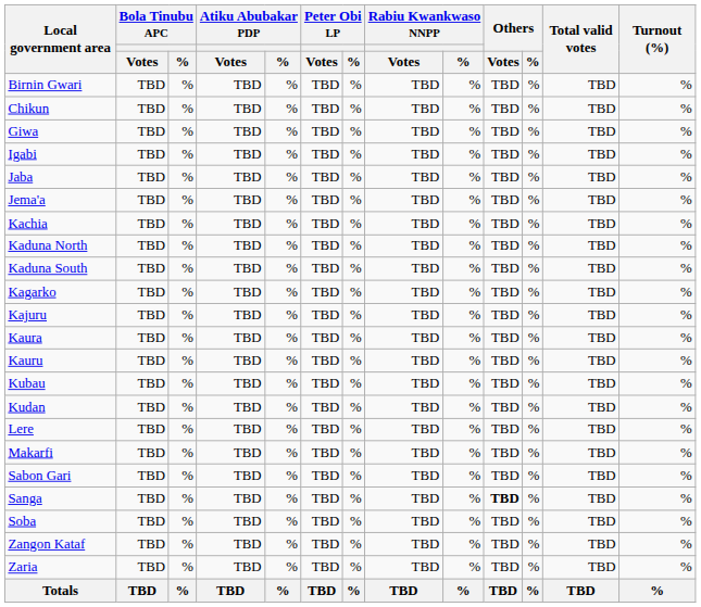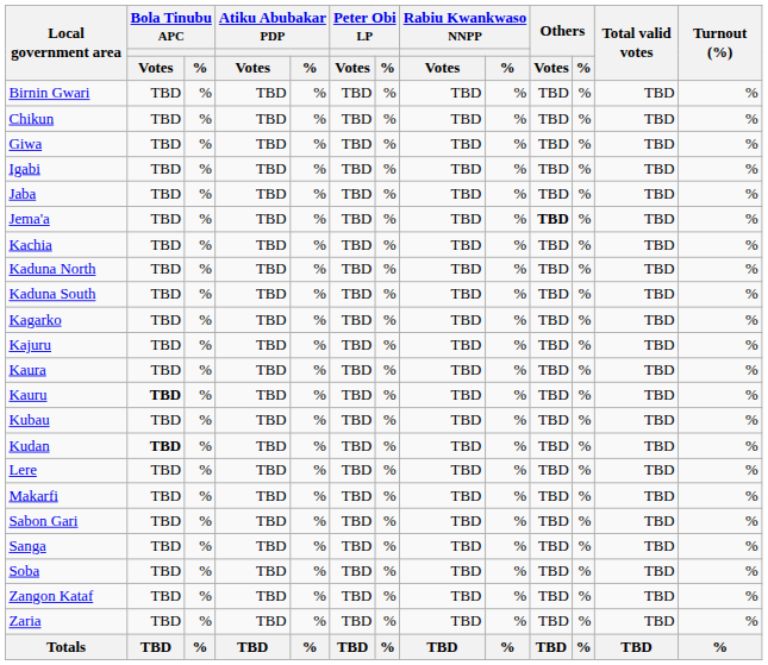Jema'a | Others / Votes: normal -> bold
Kauru | Bola Tinubu APC / Votes: normal -> bold
Kudan | Bola Tinubu APC / Votes: normal -> bold
Sanga | Others / Votes: bold -> normal
